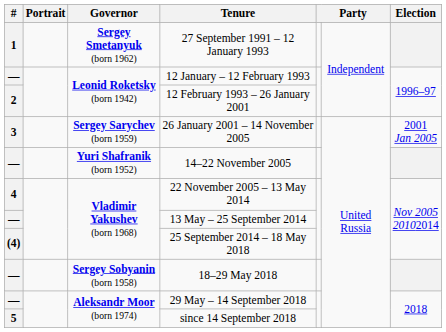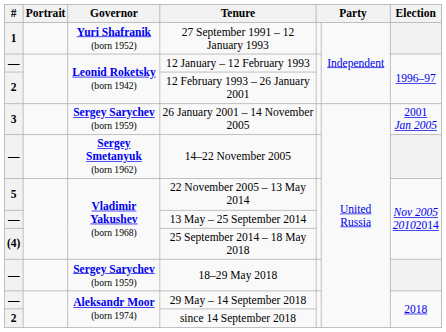27 September 1991 – 12 January 1993 | Governor: Sergey Smetanyuk (born 1962) -> Yuri Shafranik (born 1952)
14–22 November 2005 | Governor: Yuri Shafranik (born 1952) -> Sergey Smetanyuk (born 1962)
22 November 2005 – 13 May 2014 | #: 4 -> 5
18–29 May 2018 | Governor: Sergey Sobyanin (born 1958) -> Sergey Sarychev (born 1959)
since 14 September 2018 | #: 5 -> 2
